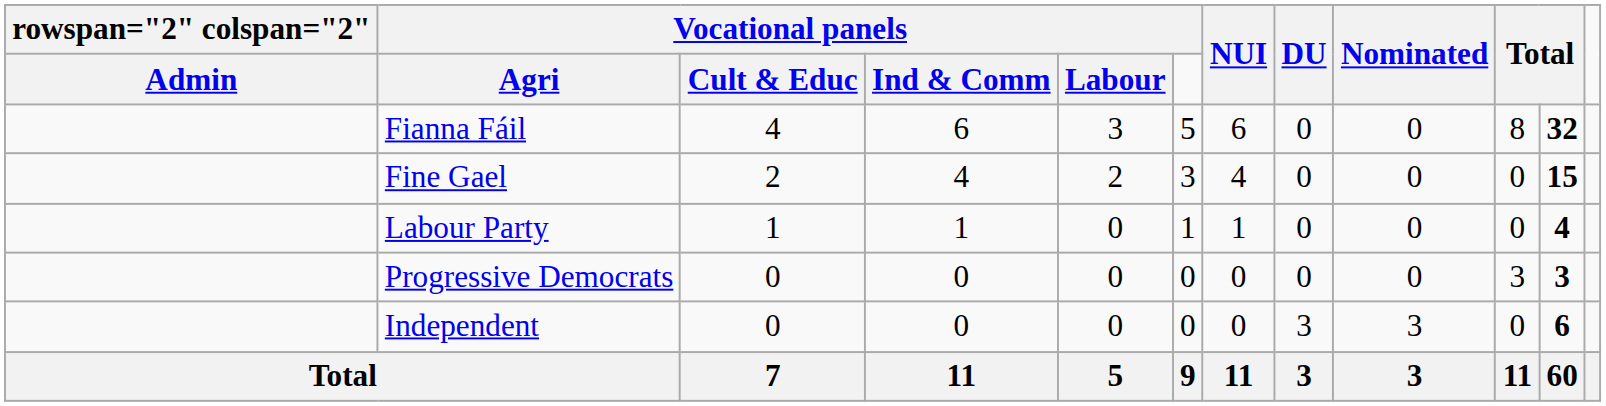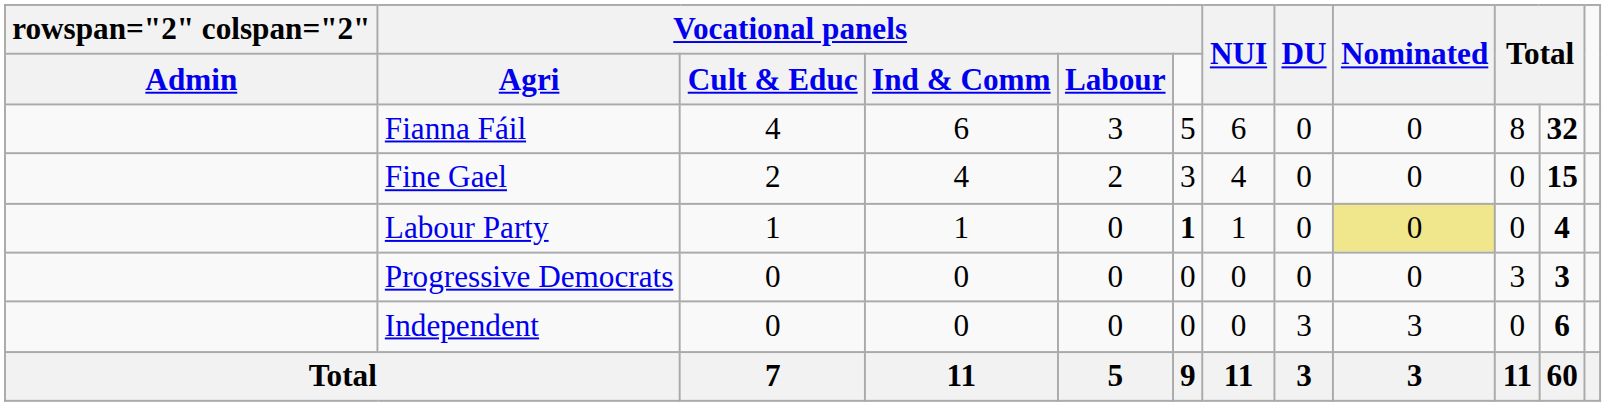Labour Party | Vocational panels: normal -> bold
Labour Party | Nominated: no background -> khaki background
